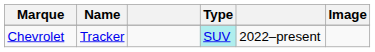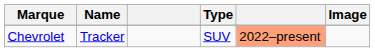Chevrolet | Type: paleturquoise background -> no background
Chevrolet | column 5: no background -> lightsalmon background
